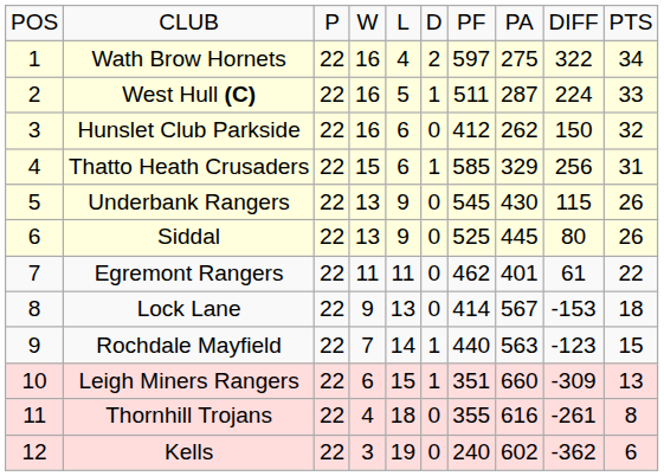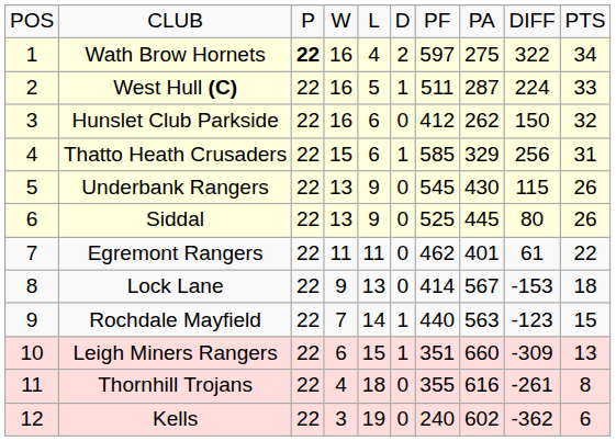Wath Brow Hornets | column 3: normal -> bold
